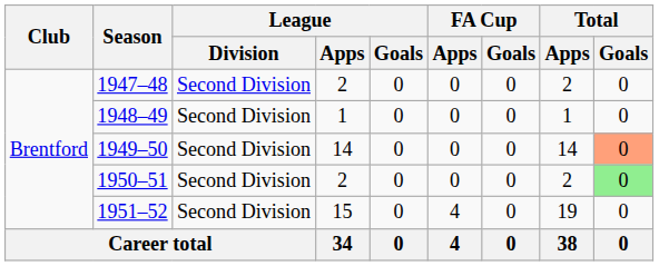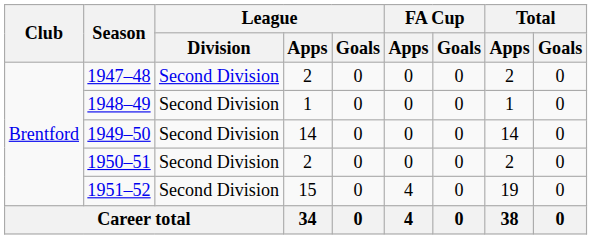1949–50 | Total / Goals: lightsalmon background -> no background
1950–51 | Total / Goals: lightgreen background -> no background
